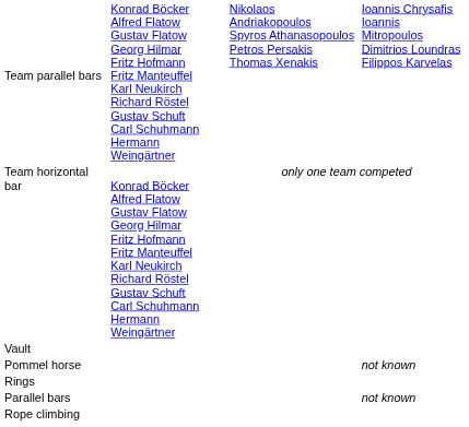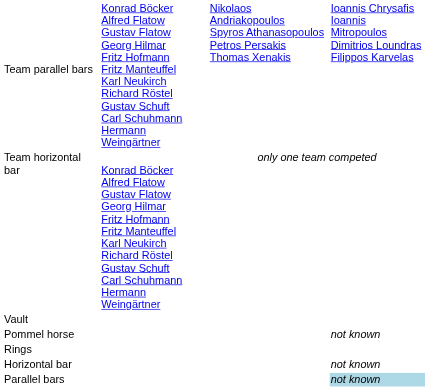+ row: Horizontal bar | not known
Parallel bars | column 4: no background -> lightblue background
- row: Rope climbing
